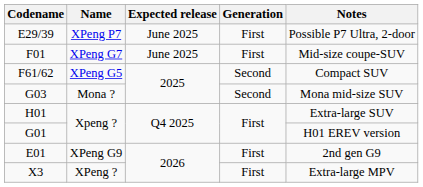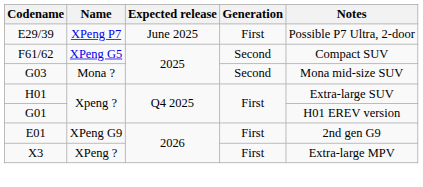- row: F01 | XPeng G7 | June 2025 | First | Mid-size coupe-SUV
